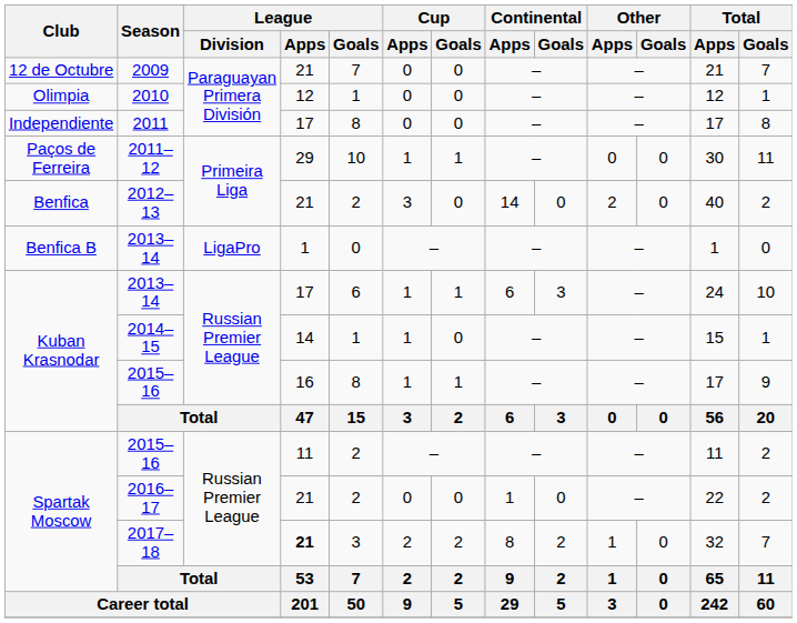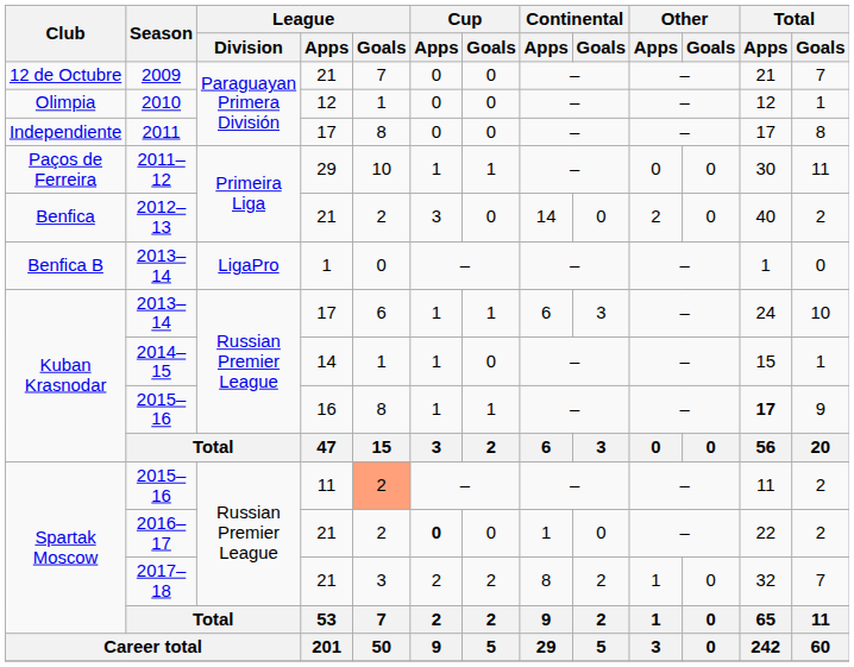Kuban Krasnodar / 2015–16 | Total / Apps: normal -> bold
Spartak Moscow / 2015–16 | League / Goals: no background -> lightsalmon background
2016–17 | Cup / Apps: normal -> bold
2017–18 | League / Apps: bold -> normal
